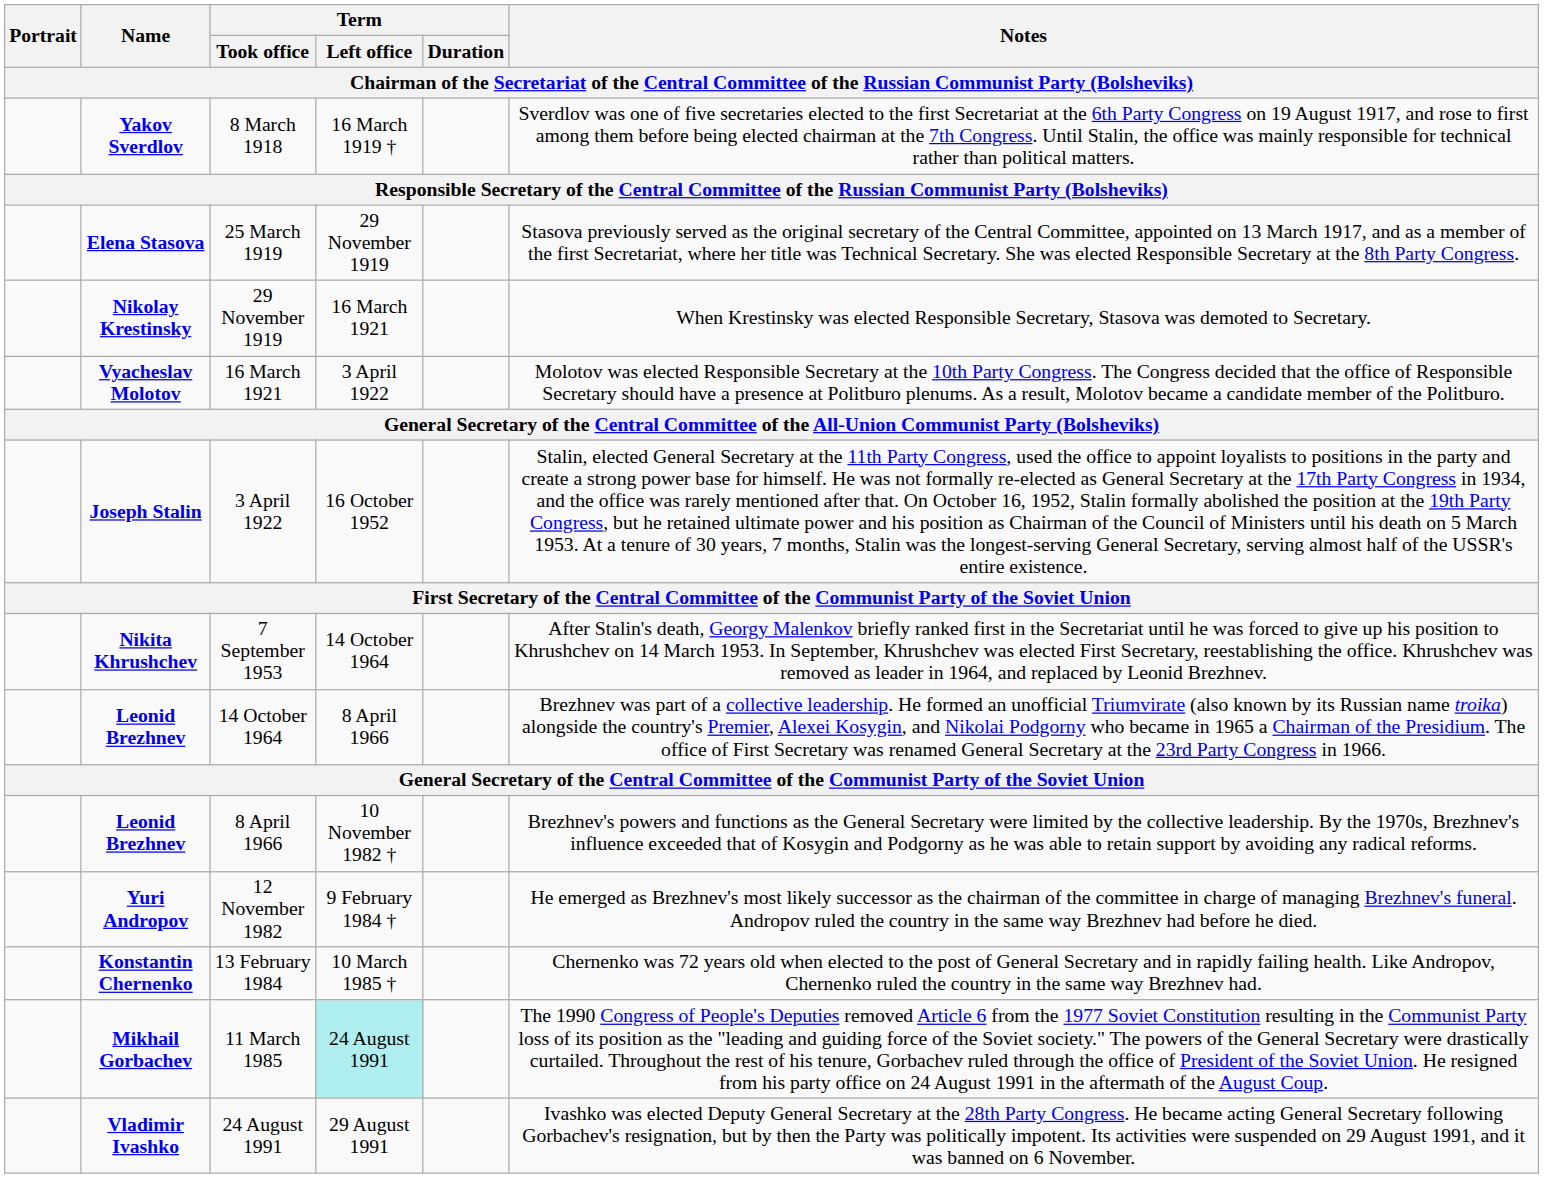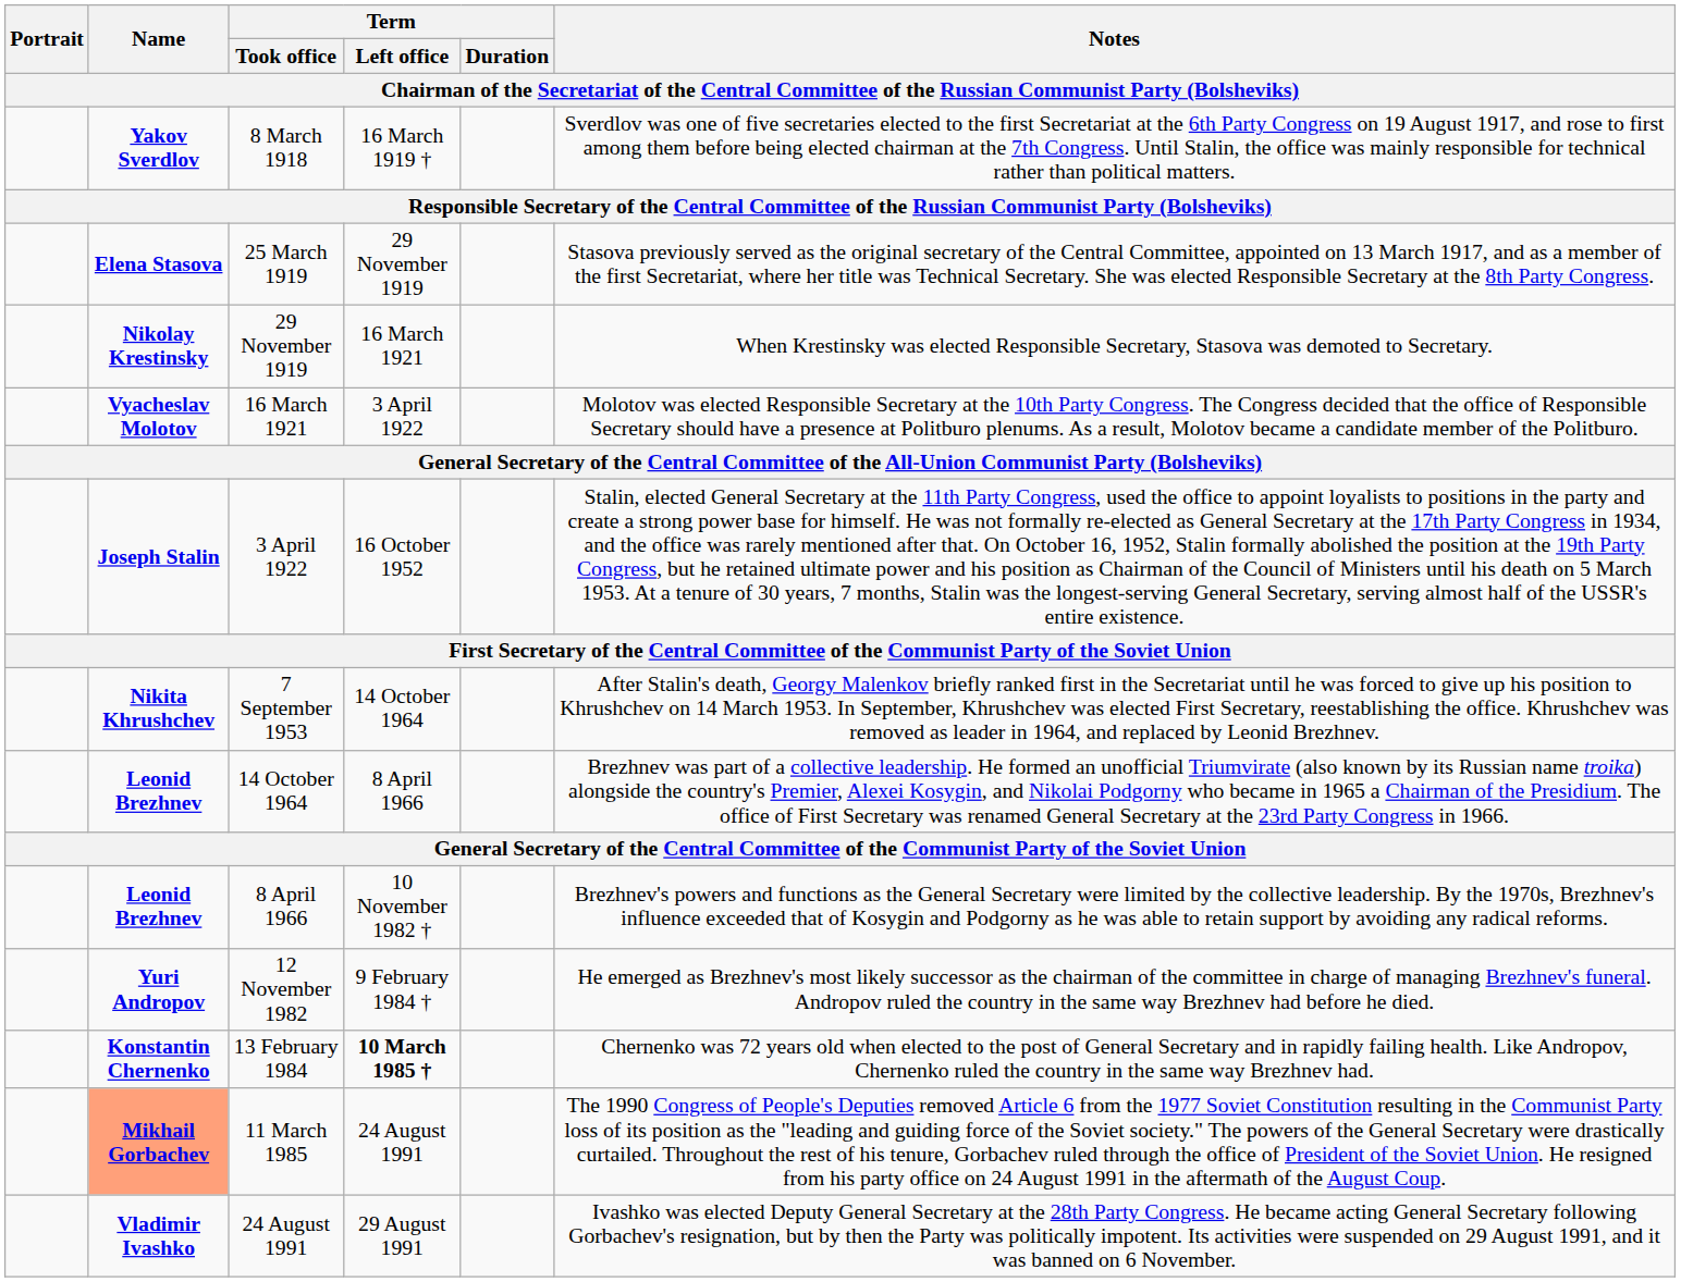13 February 1984 | Term / Left office: normal -> bold
11 March 1985 | Name: no background -> lightsalmon background
11 March 1985 | Term / Left office: paleturquoise background -> no background
